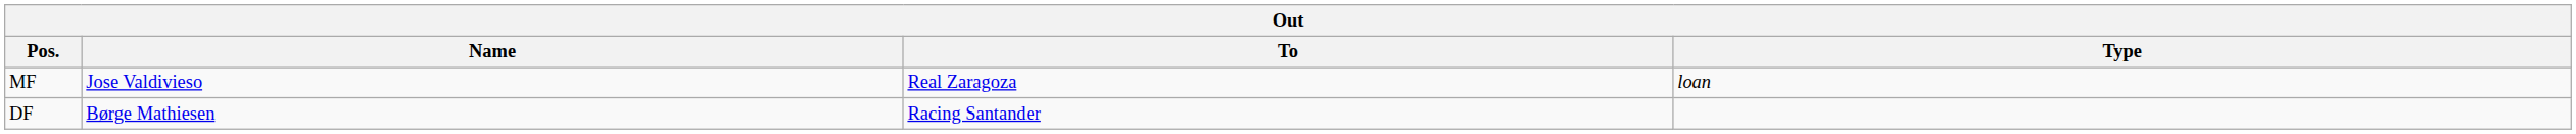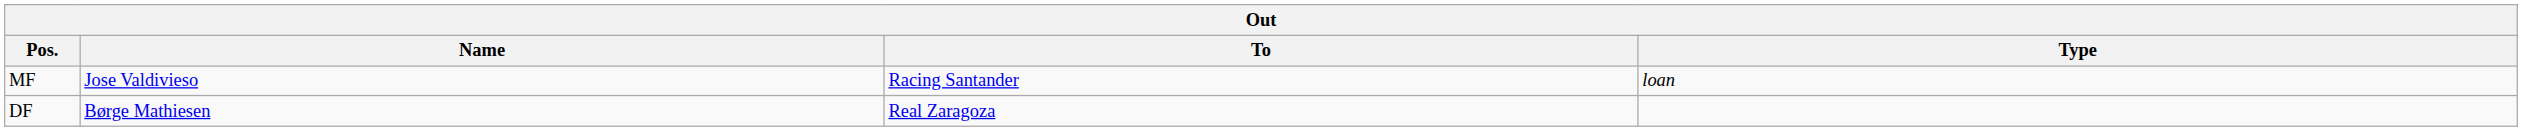MF | To: Real Zaragoza -> Racing Santander
DF | To: Racing Santander -> Real Zaragoza
